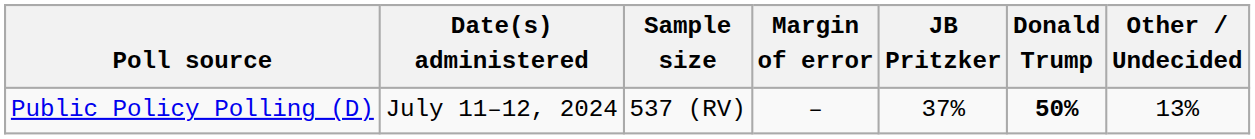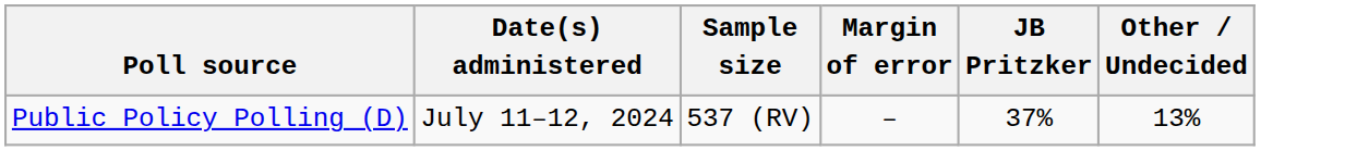- column: Donald Trump | 50%
